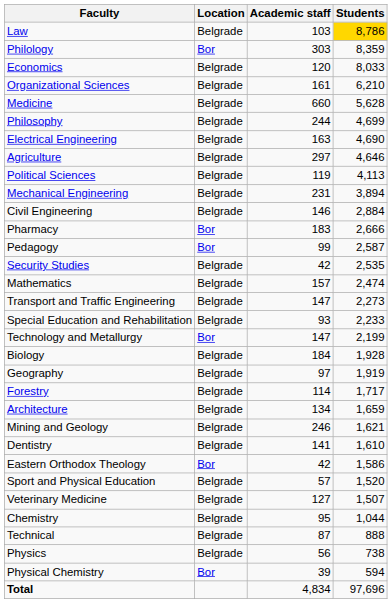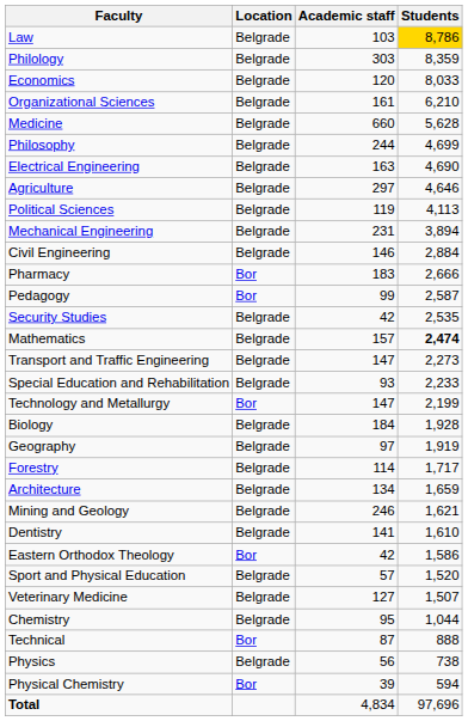Philology | Location: Bor -> Belgrade
Mathematics | Students: normal -> bold
Technical | Location: Belgrade -> Bor
